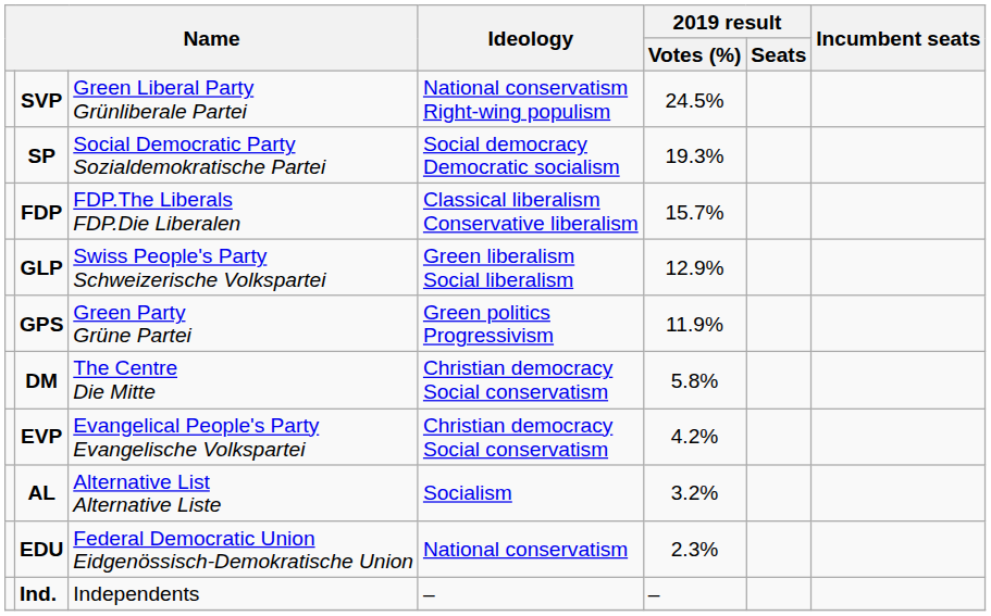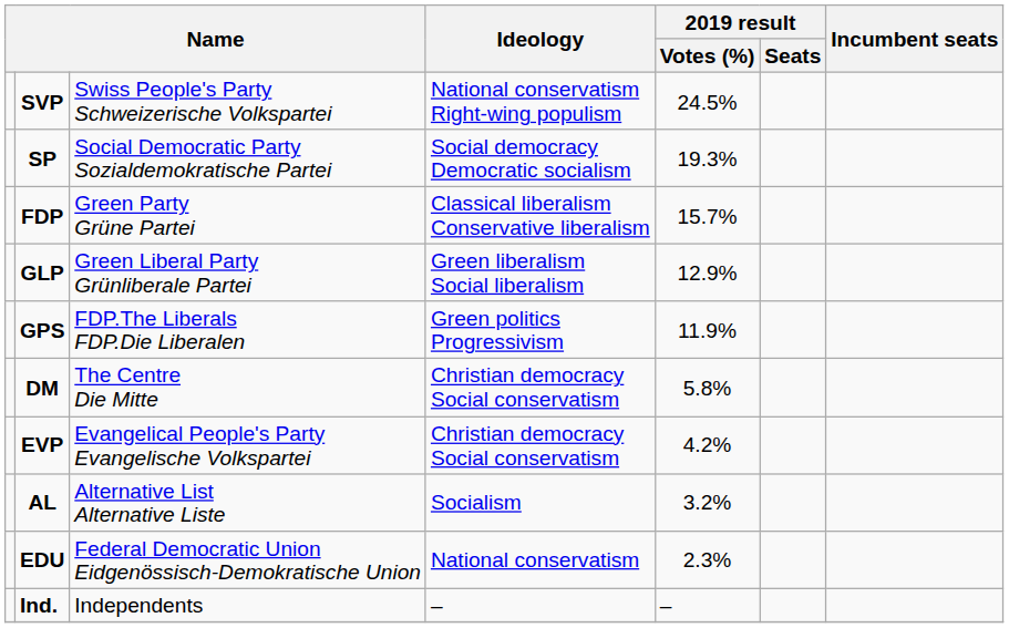SVP | column 3: Green Liberal Party Grünliberale Partei -> Swiss People's Party Schweizerische Volkspartei
FDP | column 3: FDP.The Liberals FDP.Die Liberalen -> Green Party Grüne Partei
GLP | column 3: Swiss People's Party Schweizerische Volkspartei -> Green Liberal Party Grünliberale Partei
GPS | column 3: Green Party Grüne Partei -> FDP.The Liberals FDP.Die Liberalen
